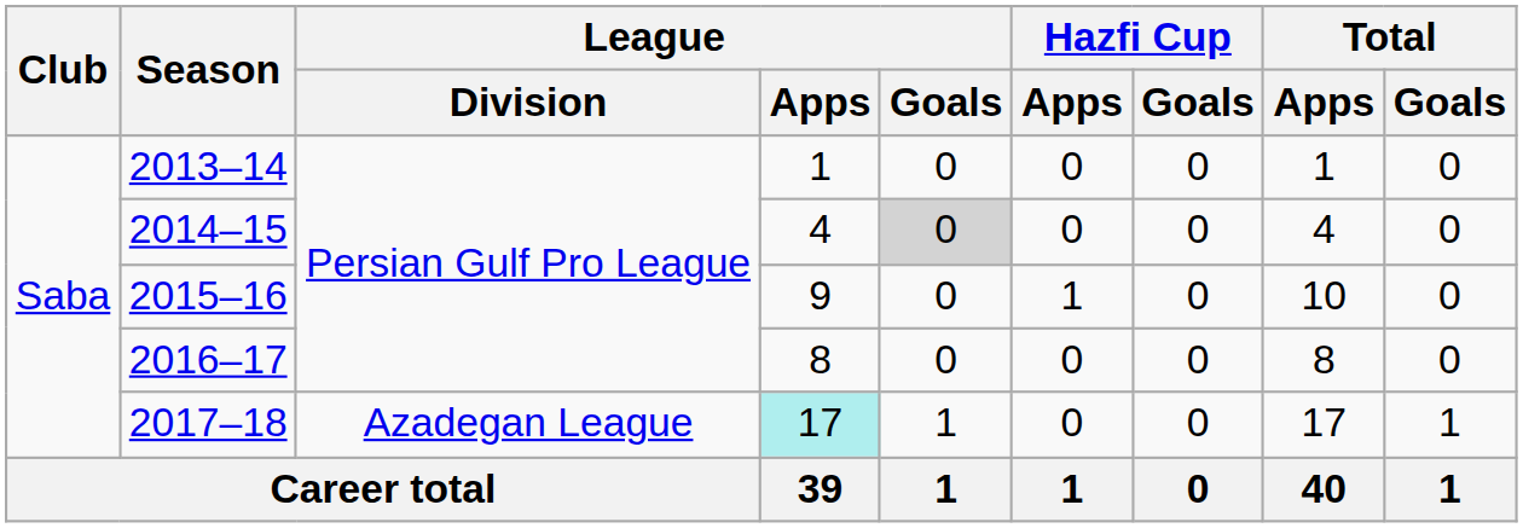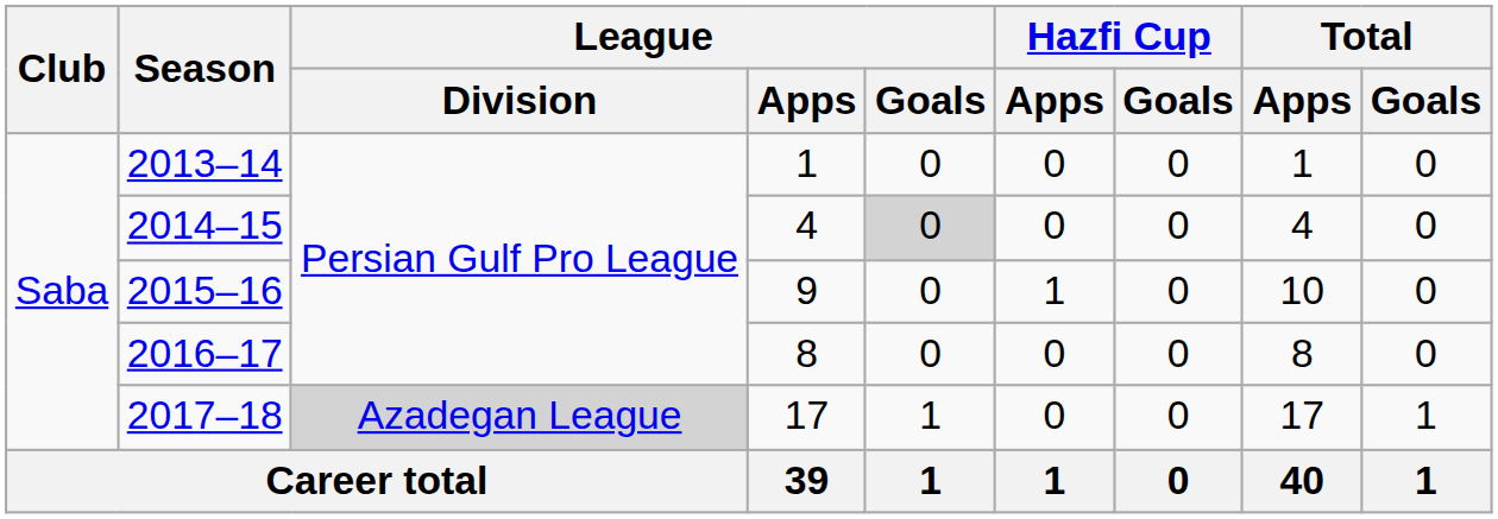2017–18 | League / Division: no background -> lightgrey background
2017–18 | League / Apps: paleturquoise background -> no background
